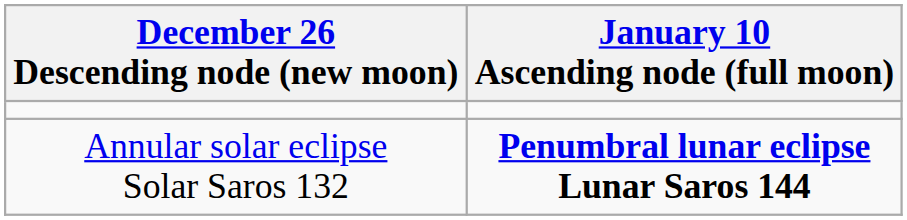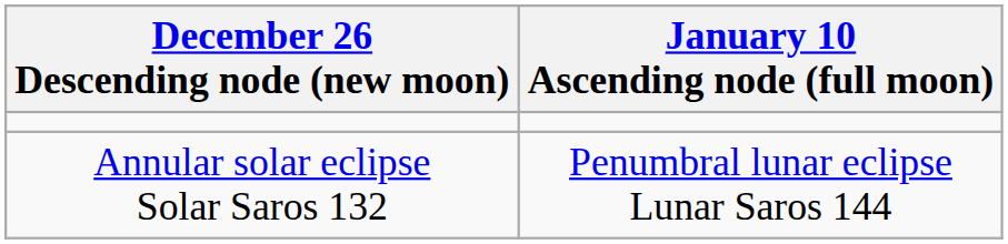Annular solar eclipse Solar Saros 132 | January 10 Ascending node (full moon): bold -> normal
